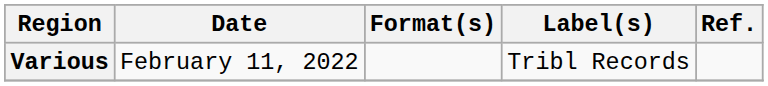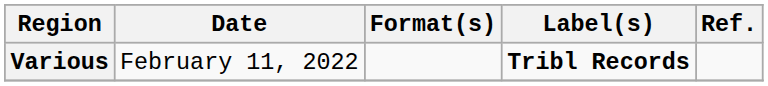Various | Label(s): normal -> bold
